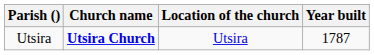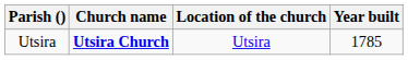row 2 | Year built: 1787 -> 1785
